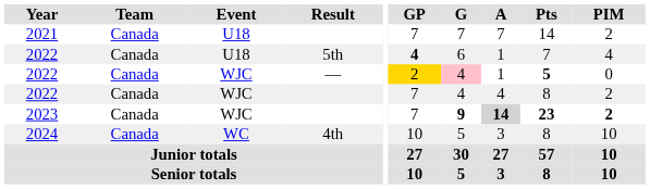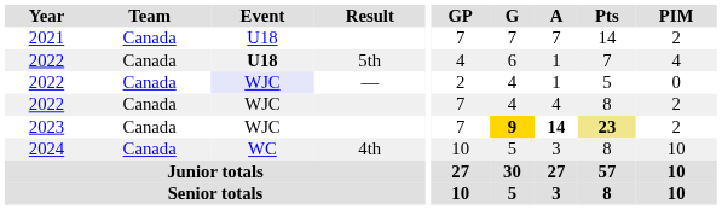2022 / 5th | Event: normal -> bold
2022 / 5th | GP: bold -> normal
2022 / — | Event: no background -> lavender background
2022 / — | GP: gold background -> no background
2022 / — | G: pink background -> no background
2022 / — | Pts: bold -> normal
2023 | G: no background -> gold background
2023 | A: lightgrey background -> no background
2023 | Pts: no background -> khaki background
2023 | PIM: bold -> normal
